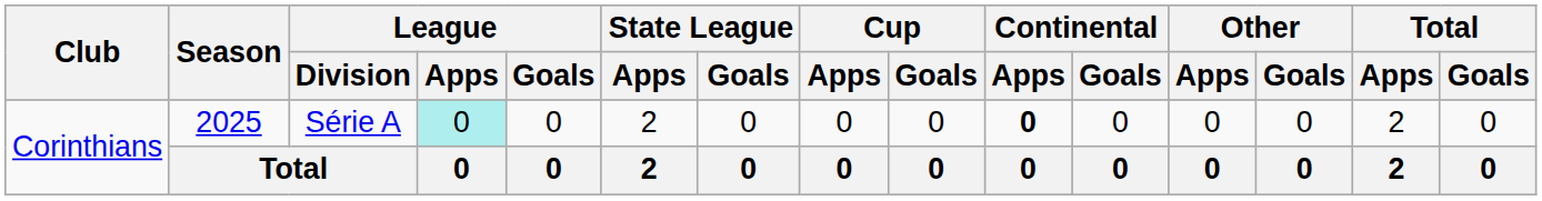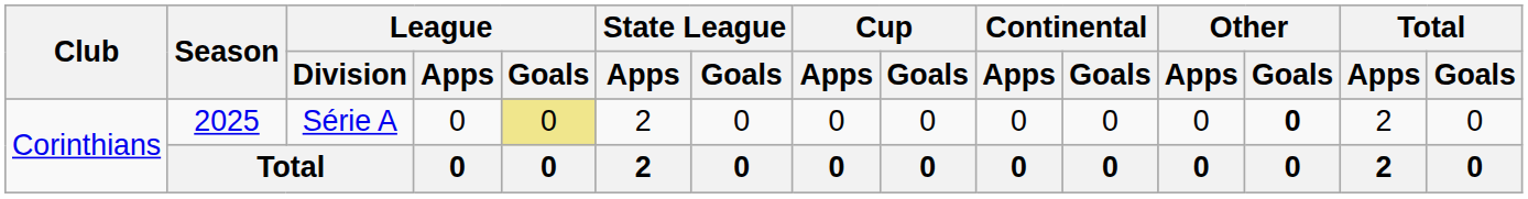Corinthians / Série A | League / Apps: paleturquoise background -> no background
Corinthians / Série A | League / Goals: no background -> khaki background
Corinthians / Série A | Continental / Apps: bold -> normal
Corinthians / Série A | Other / Goals: normal -> bold
